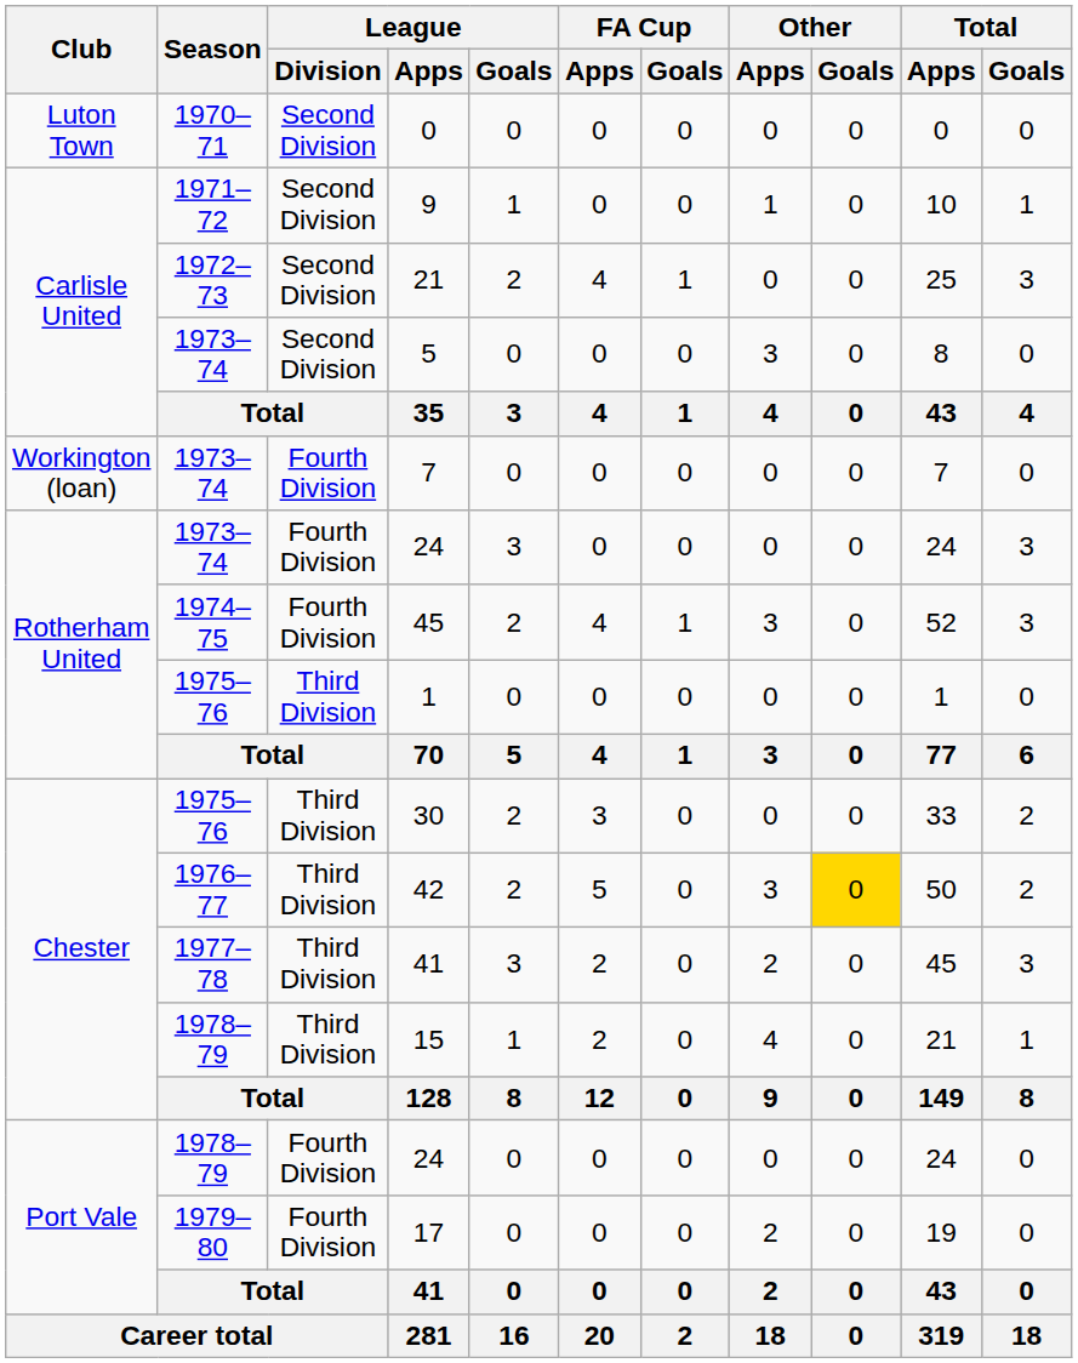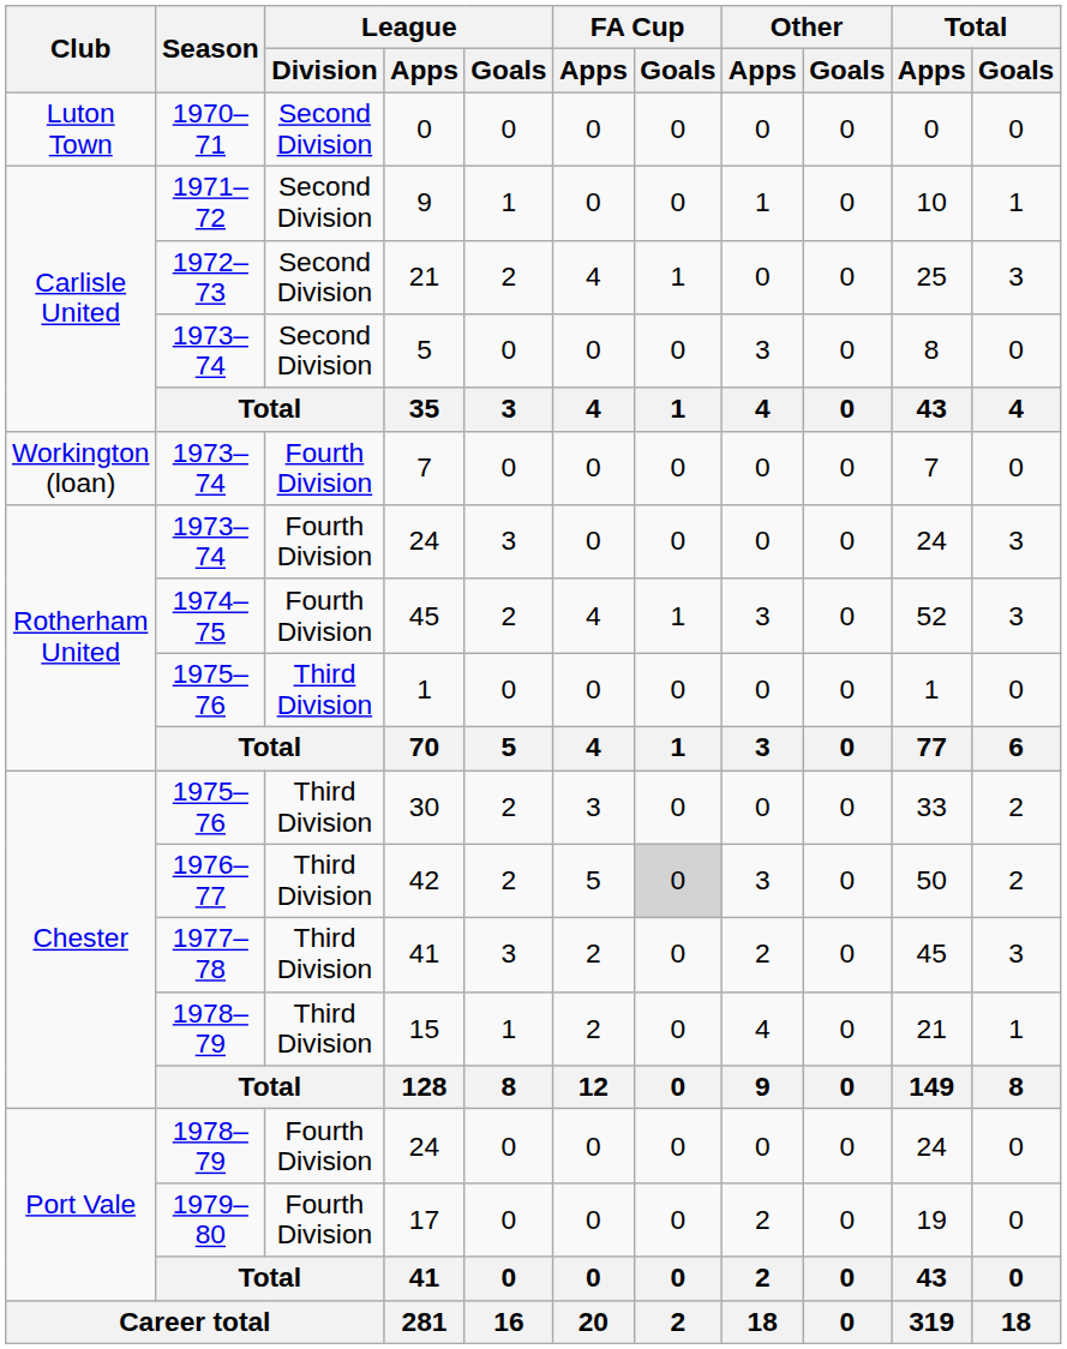42 | FA Cup / Goals: no background -> lightgrey background
42 | Other / Goals: gold background -> no background
